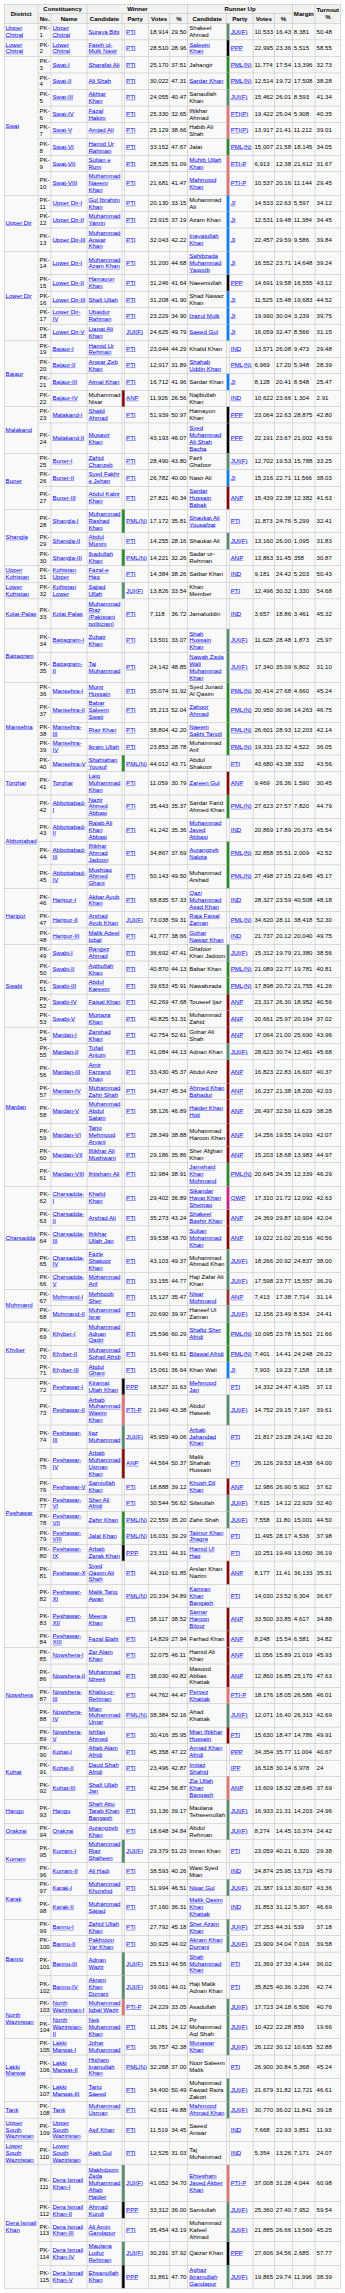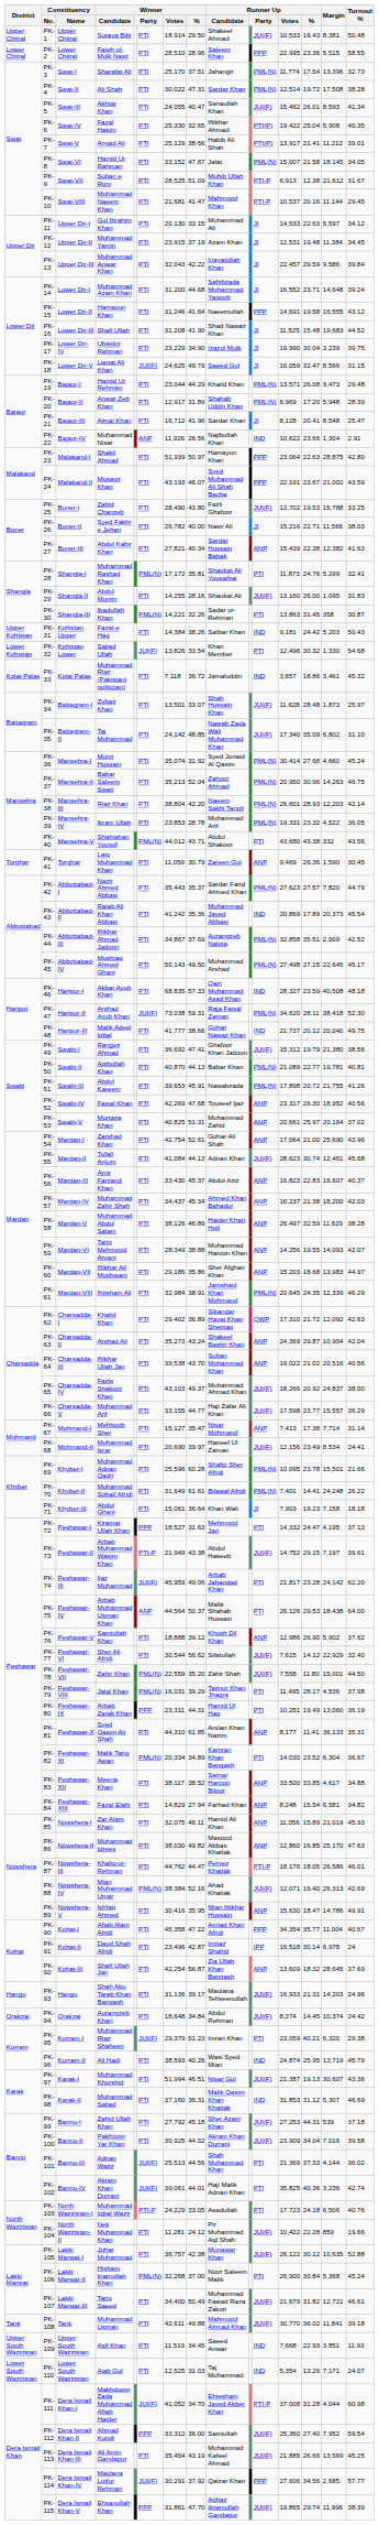PK-19 | column 11: IND -> PML(N)
PK-30 | column 11: ANP -> PTI
PK-69 | Winner / %: 60.29 -> 60.28
PK-89 | column 11: PTI -> ANP
PK-103 | column 11: JUI(F) -> PTI
